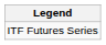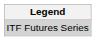row 2 | column 1: no background -> lightgrey background
